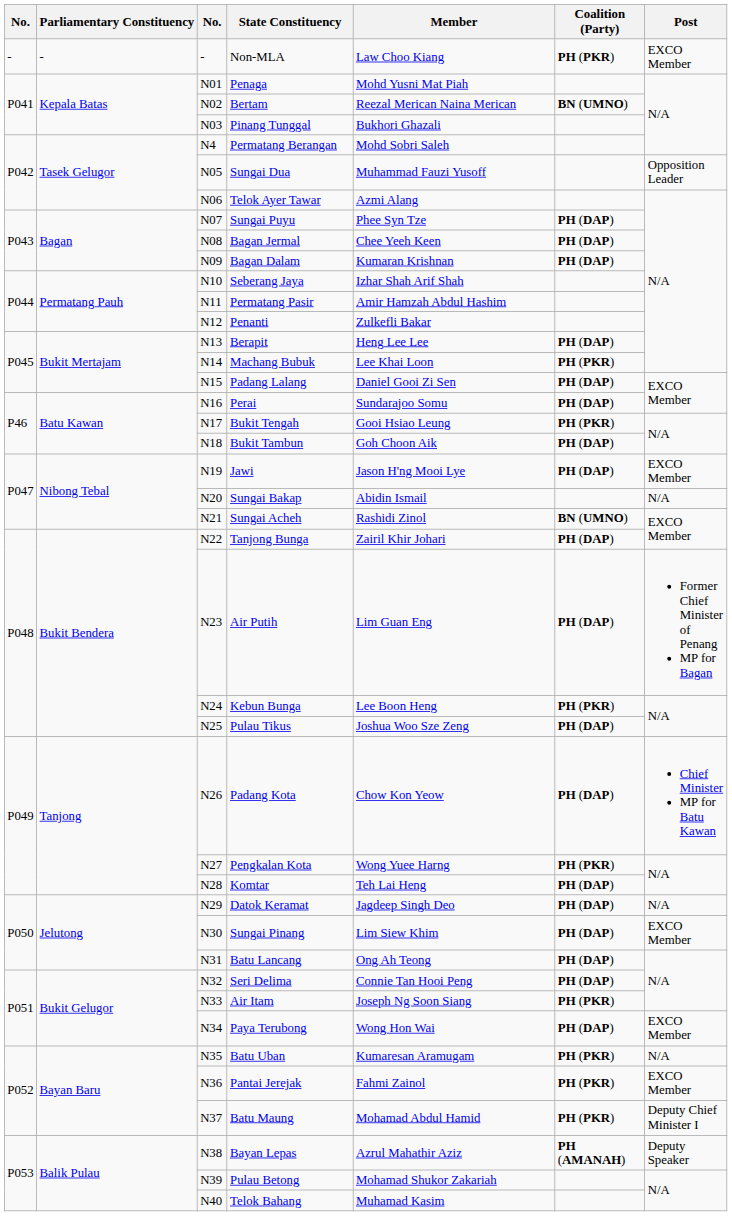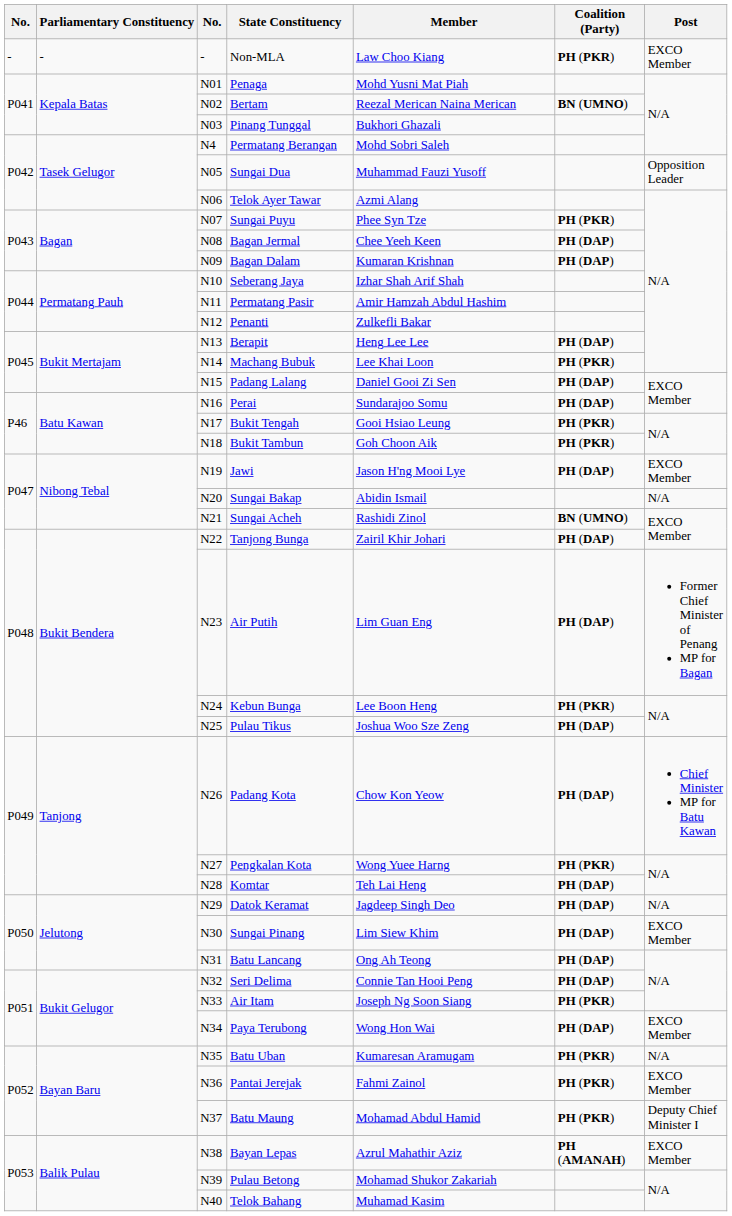Sungai Puyu | Coalition (Party): PH (DAP) -> PH (PKR)
Bukit Tambun | Coalition (Party): PH (DAP) -> PH (PKR)
Bayan Lepas | Post: Deputy Speaker -> EXCO Member
